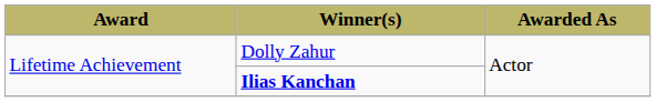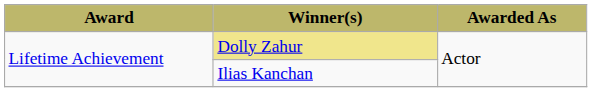Dolly Zahur | Winner(s): no background -> khaki background
Ilias Kanchan | Winner(s): bold -> normal
